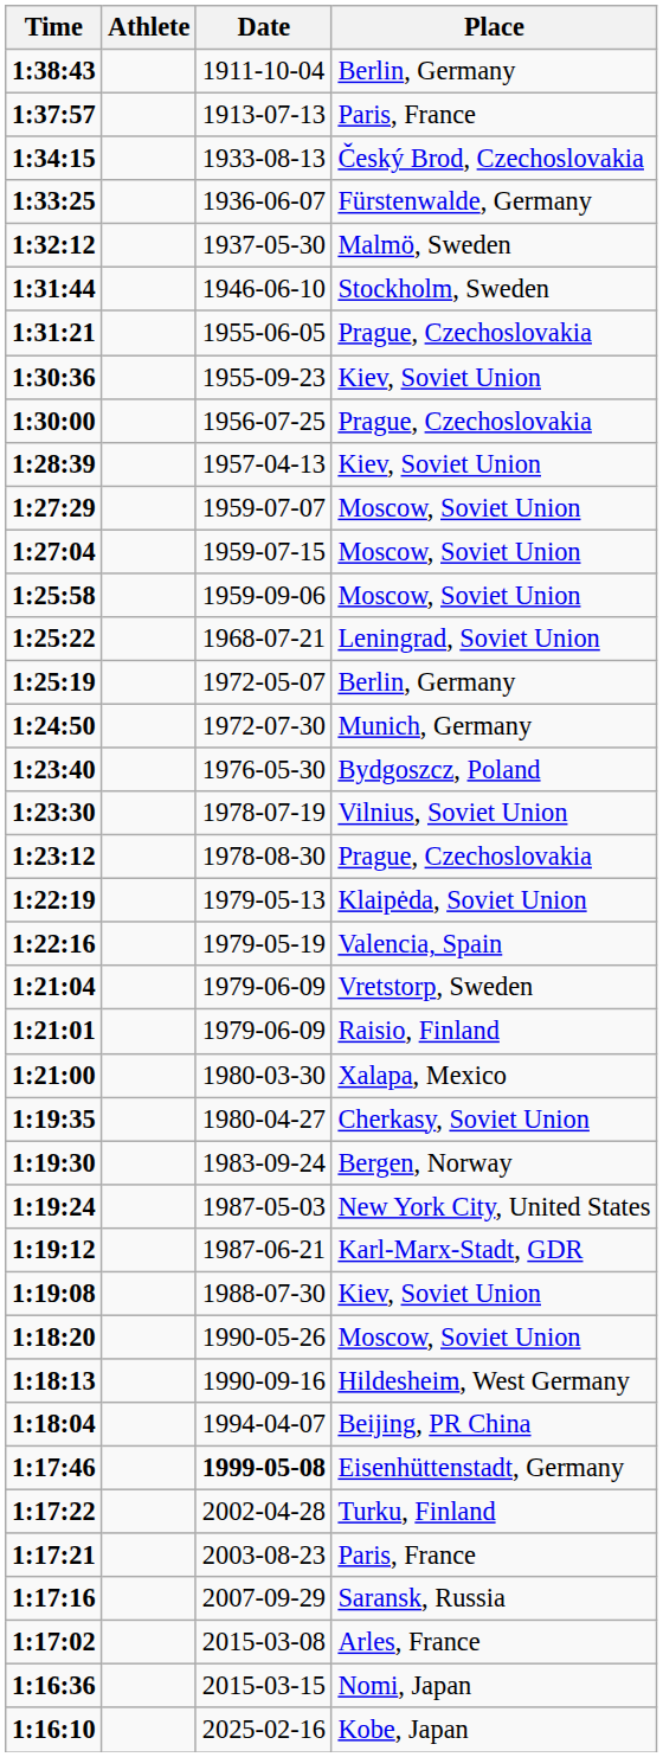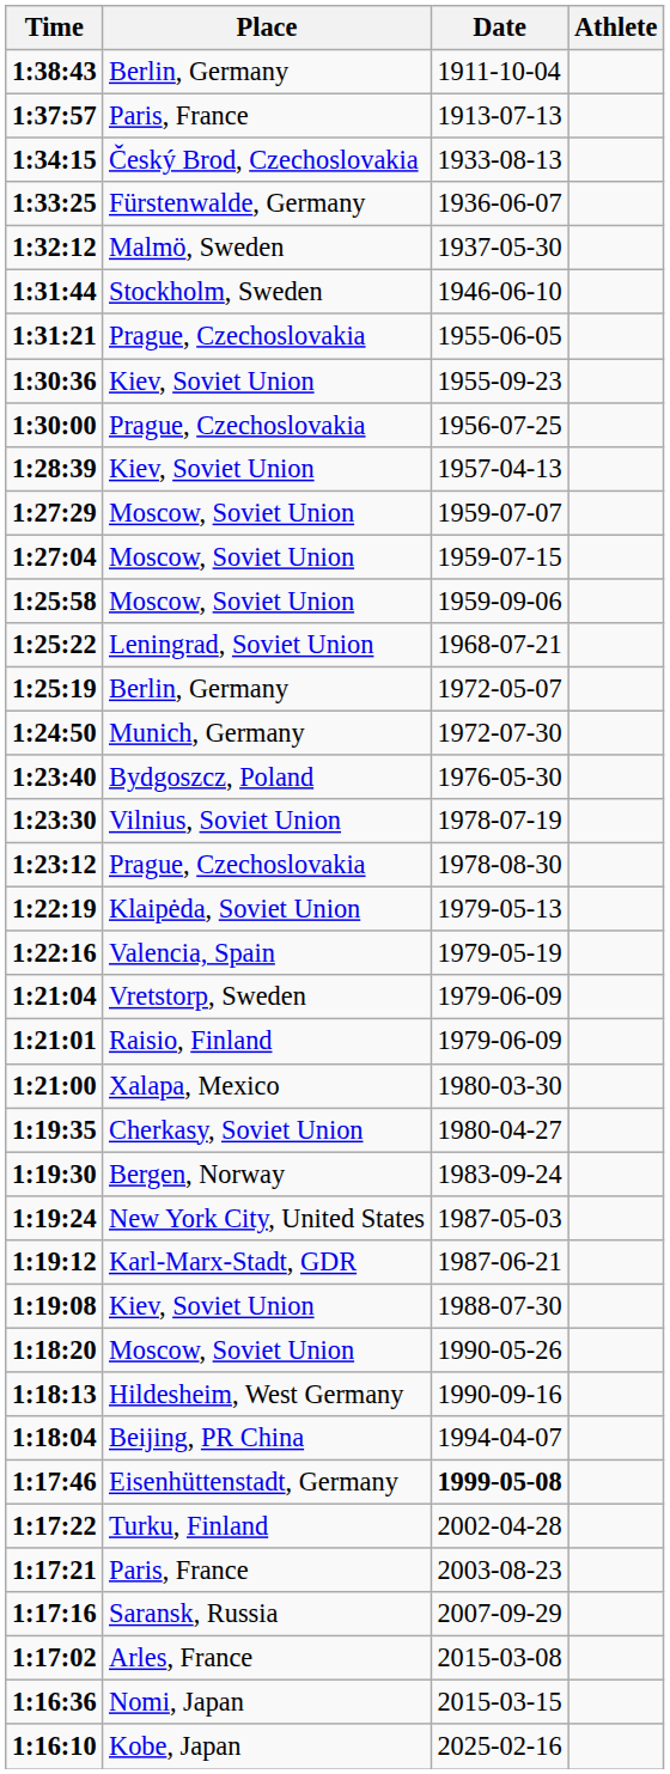columns swapped: Athlete <-> Place
